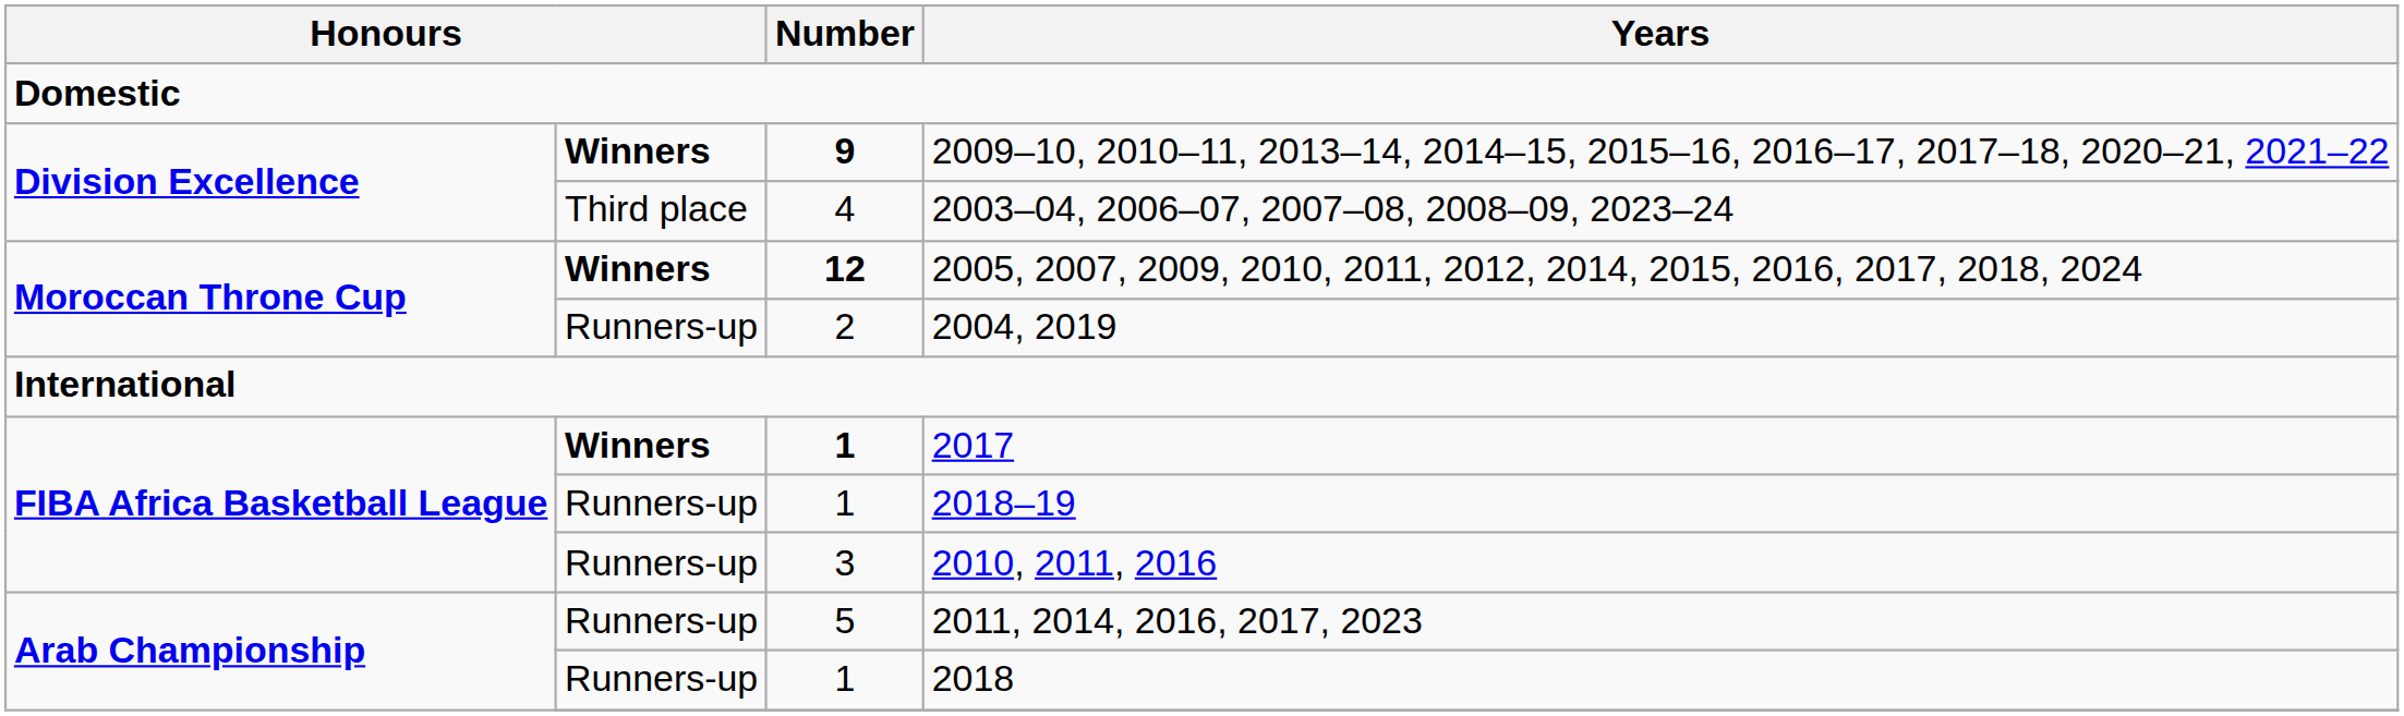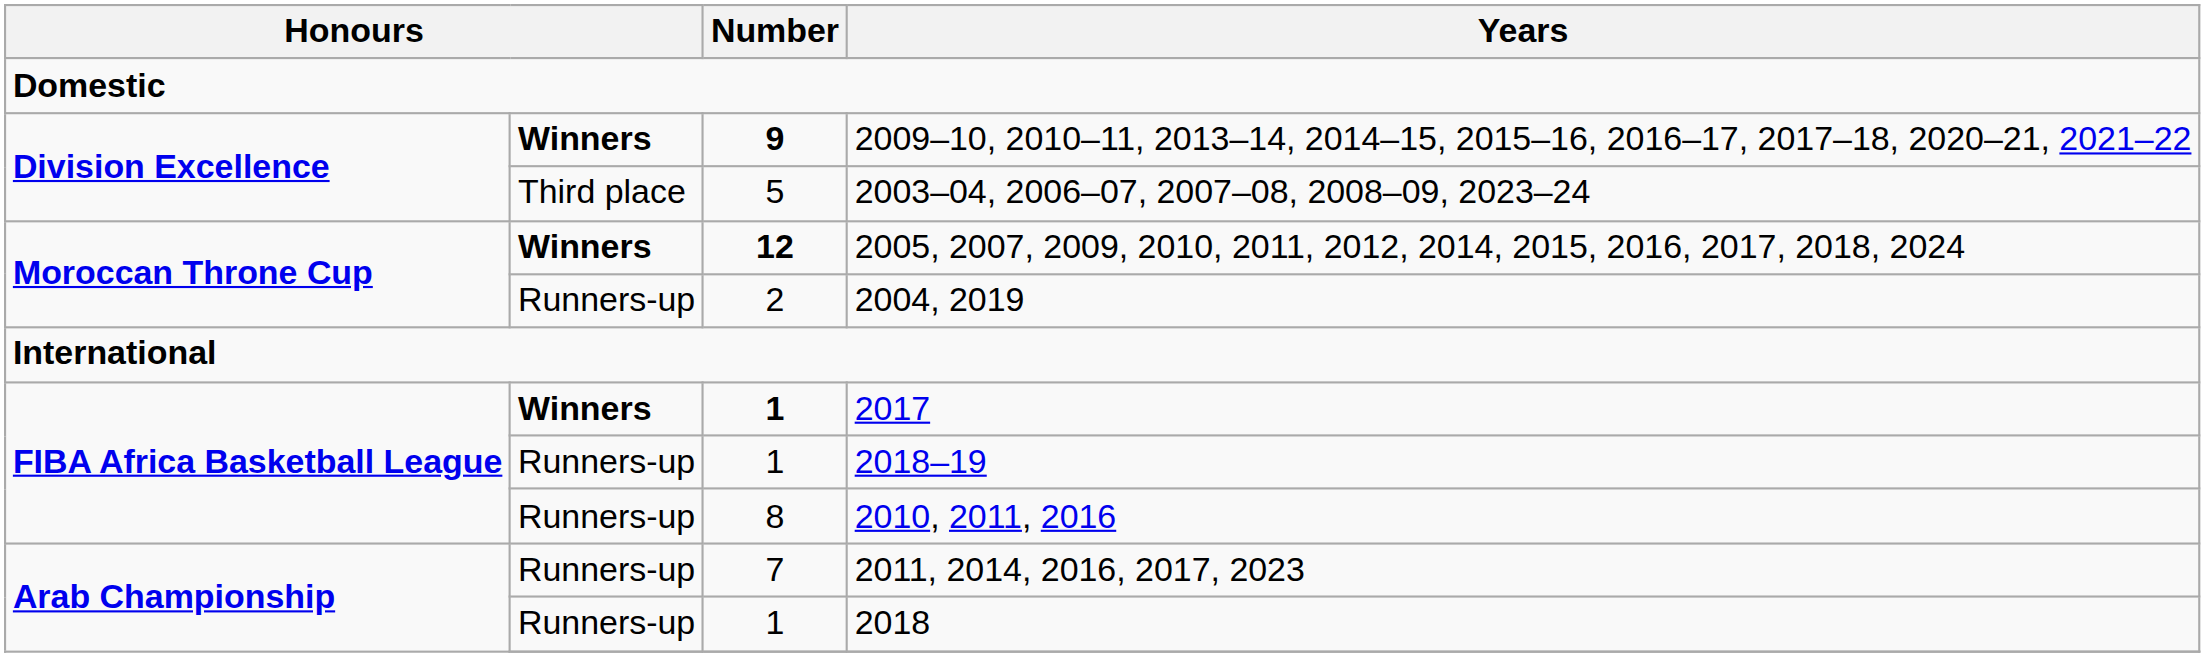2003–04, 2006–07, 2007–08, 2008–09, 2023–24 | Number: 4 -> 5
2010, 2011, 2016 | Number: 3 -> 8
2011, 2014, 2016, 2017, 2023 | Number: 5 -> 7
